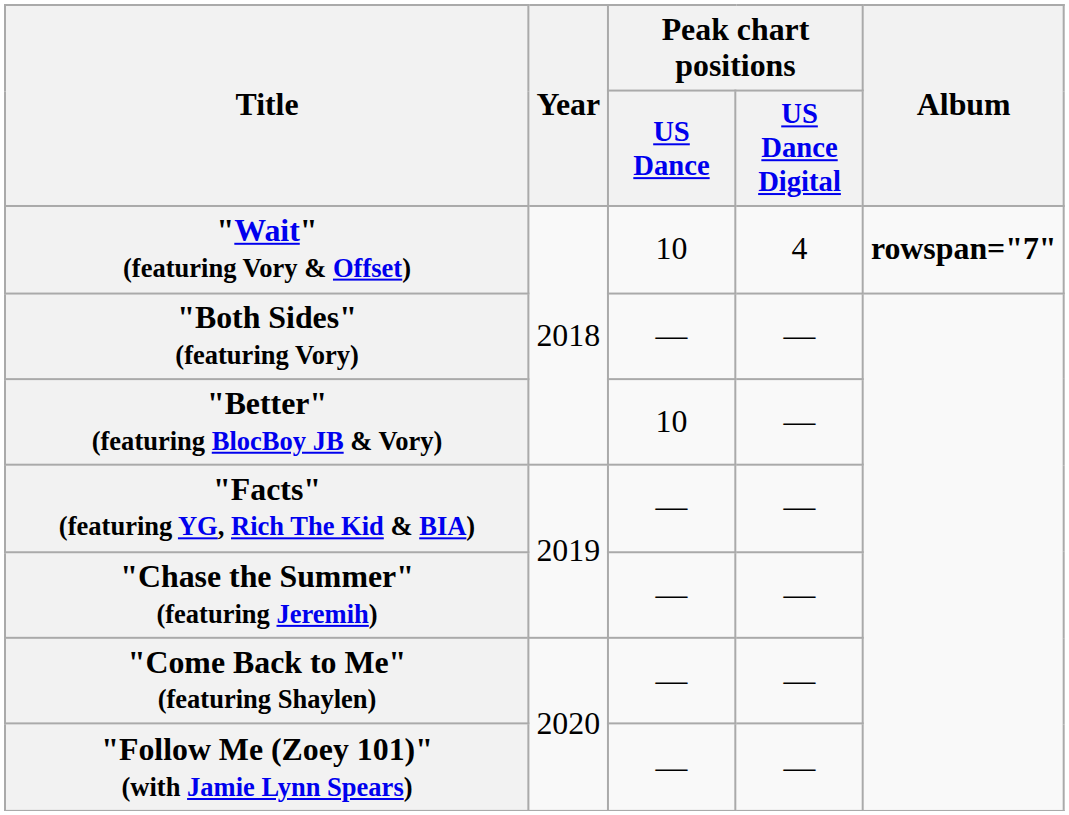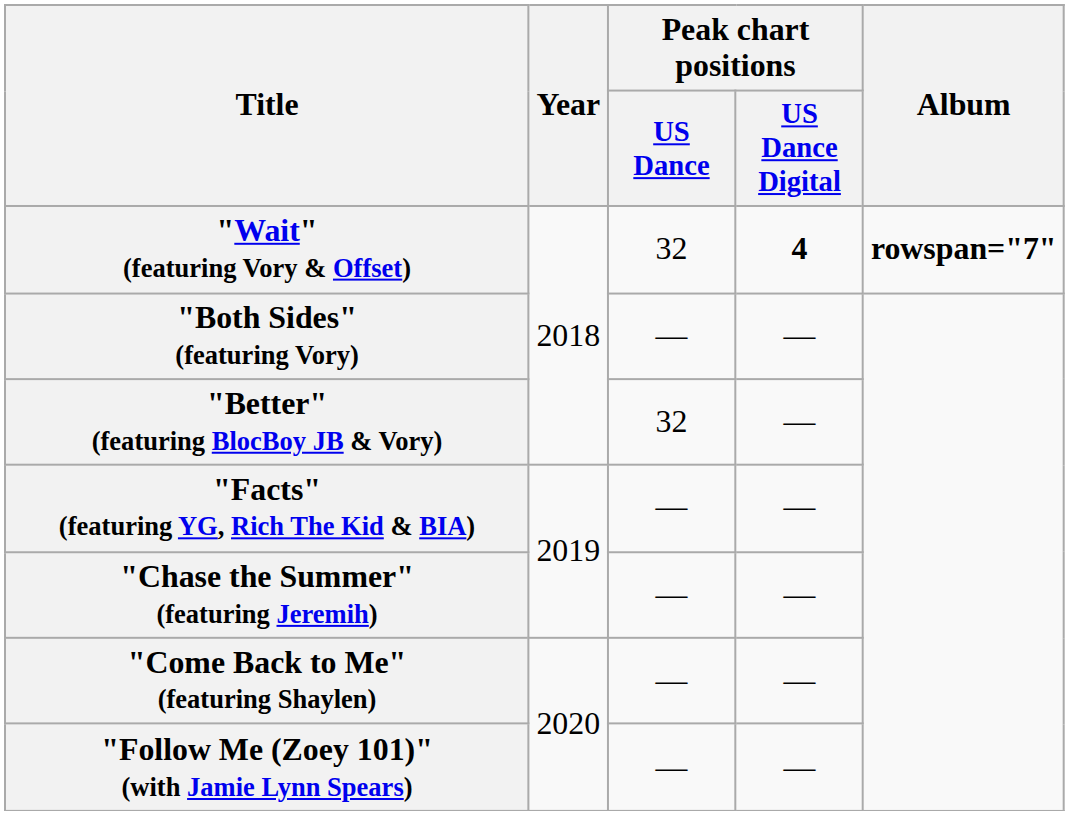"Wait" (featuring Vory & Offset) | Peak chart positions / US Dance: 10 -> 32
"Wait" (featuring Vory & Offset) | Peak chart positions / US Dance Digital: normal -> bold
"Better" (featuring BlocBoy JB & Vory) | Peak chart positions / US Dance: 10 -> 32
